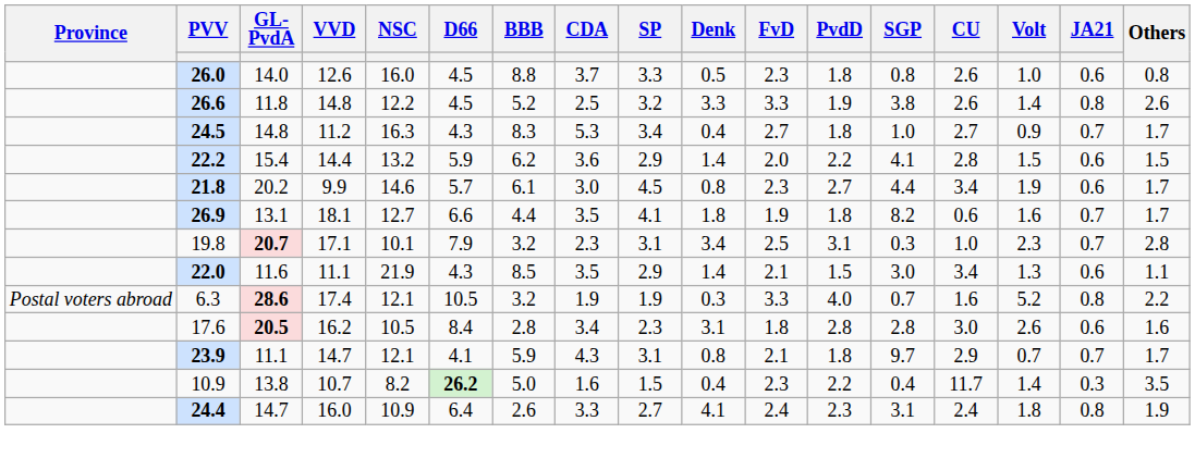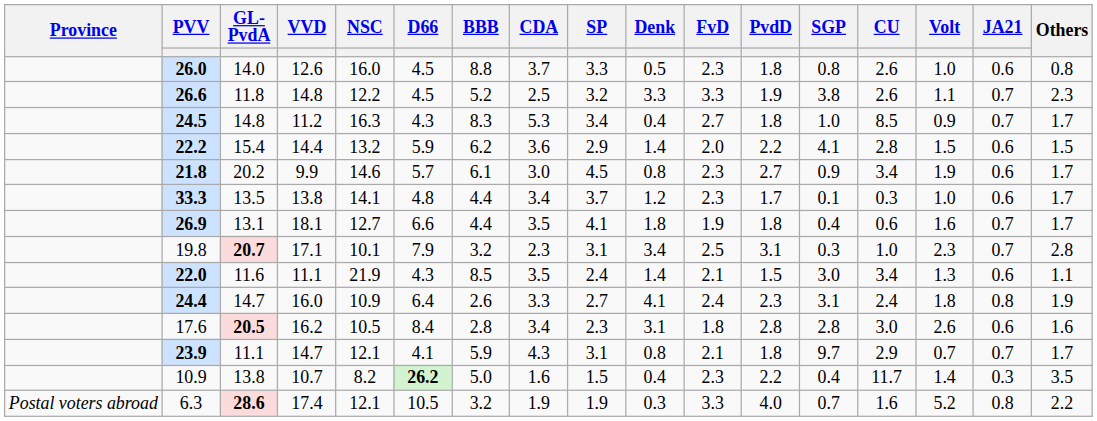26.6 | Volt: 1.4 -> 1.1
26.6 | JA21: 0.8 -> 0.7
26.6 | Others: 2.6 -> 2.3
24.5 | CU: 2.7 -> 8.5
21.8 | SGP: 4.4 -> 0.9
+ row: 33.3 | 13.5 | 13.8 | 14.1 | 4.8 | 4.4 | 3.4 | 3.7 | 1.2 | 2.3 | 1.7 | 0.1 | 0.3 | 1.0 | 0.6 | 1.7
26.9 | SGP: 8.2 -> 0.4
22.0 | SP: 2.9 -> 2.4
rows swapped: 24.4 <-> 6.3
